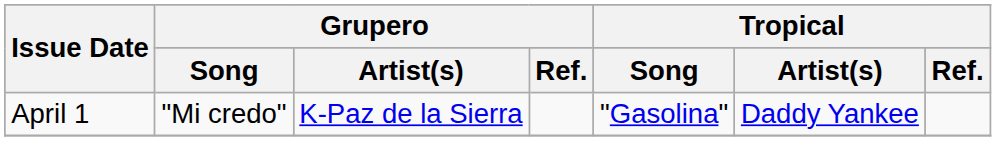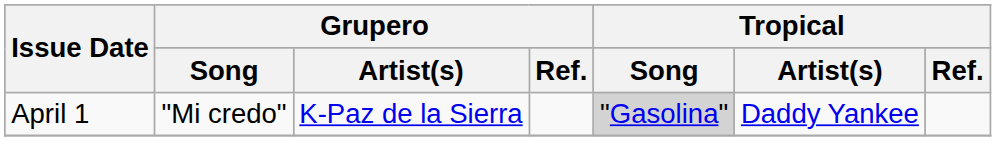April 1 | Tropical / Song: no background -> lightgrey background
